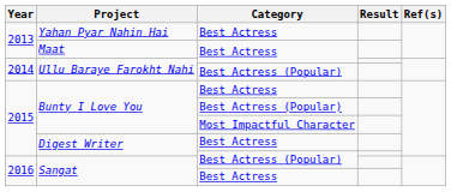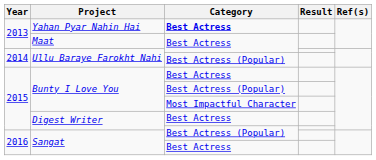Yahan Pyar Nahin Hai | Category: normal -> bold
